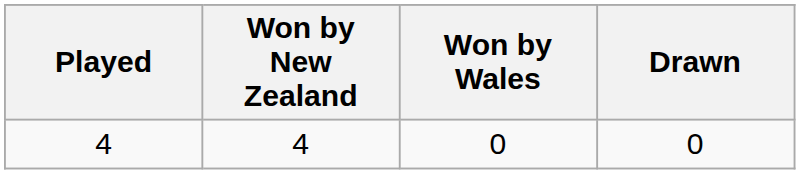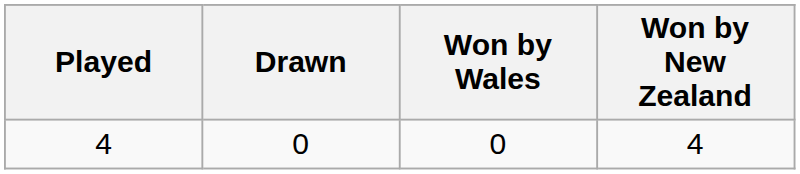columns swapped: Won by New Zealand <-> Drawn
